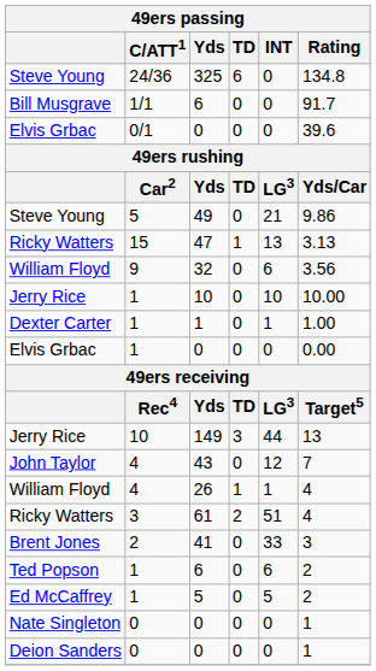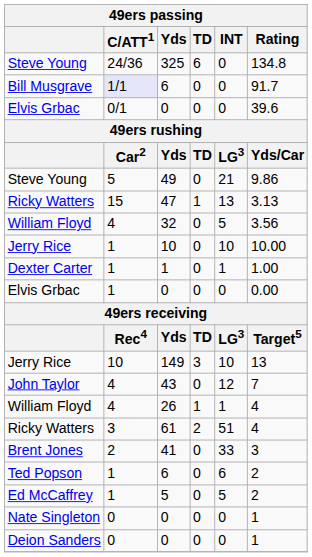Bill Musgrave / 6 | C/ATT1: no background -> lavender background
32 | C/ATT1: 9 -> 4
32 | INT: 6 -> 5
149 | INT: 44 -> 10
